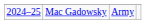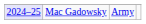Mac Gadowsky | column 1: no background -> lavender background
